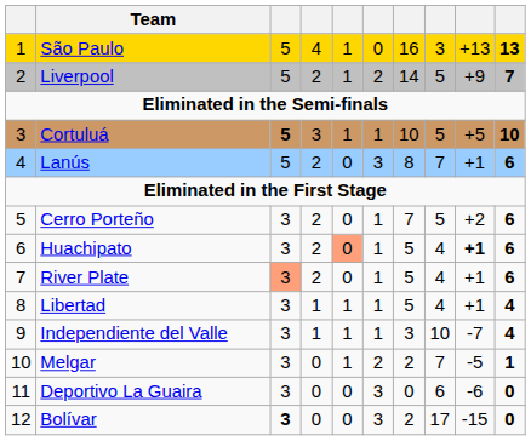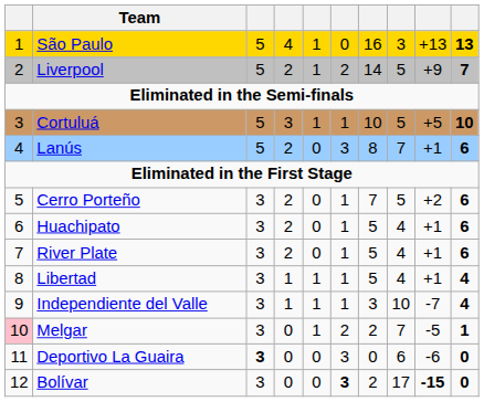Cortuluá | column 3: bold -> normal
Huachipato | column 5: lightsalmon background -> no background
Huachipato | column 9: bold -> normal
River Plate | column 3: lightsalmon background -> no background
Melgar | column 1: no background -> pink background
Deportivo La Guaira | column 3: normal -> bold
Bolívar | column 3: bold -> normal
Bolívar | column 6: normal -> bold
Bolívar | column 9: normal -> bold
